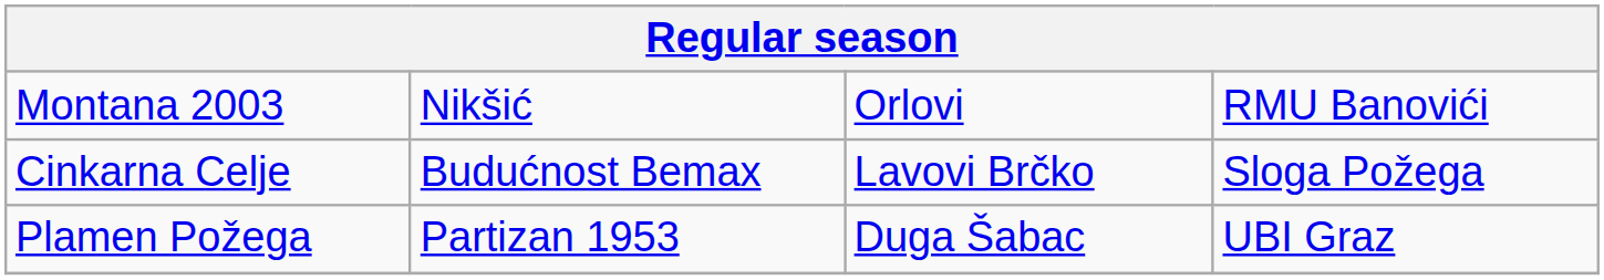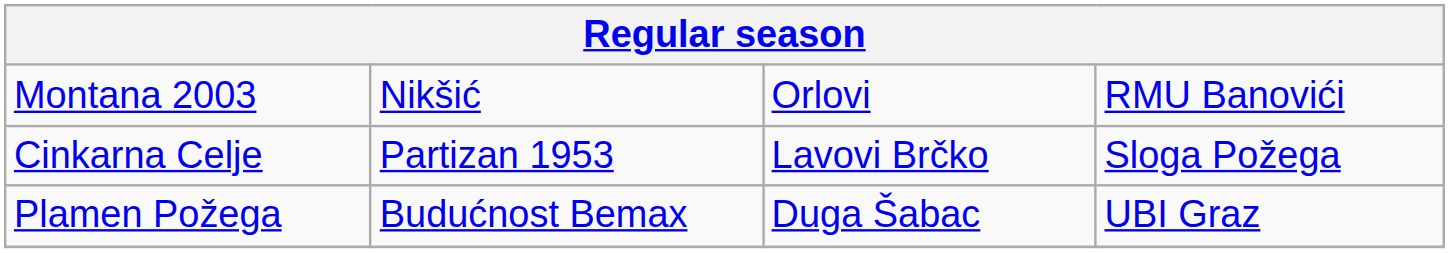Cinkarna Celje | column 2: Budućnost Bemax -> Partizan 1953
Plamen Požega | column 2: Partizan 1953 -> Budućnost Bemax
